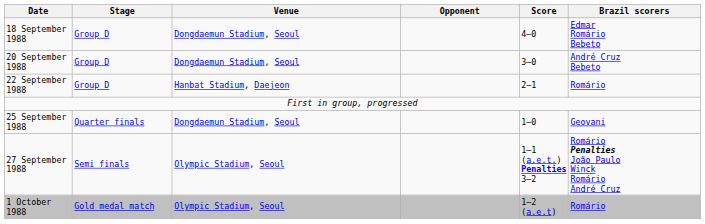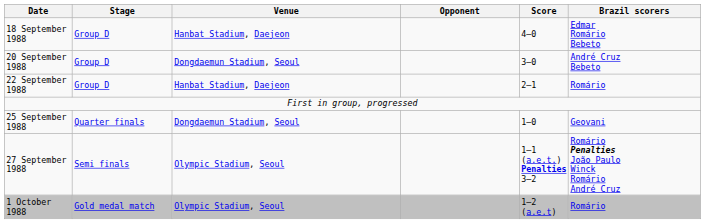18 September 1988 | Venue: Dongdaemun Stadium, Seoul -> Hanbat Stadium, Daejeon
